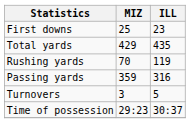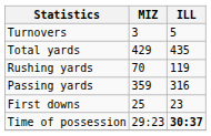rows swapped: First downs <-> Turnovers
Time of possession | ILL: normal -> bold
